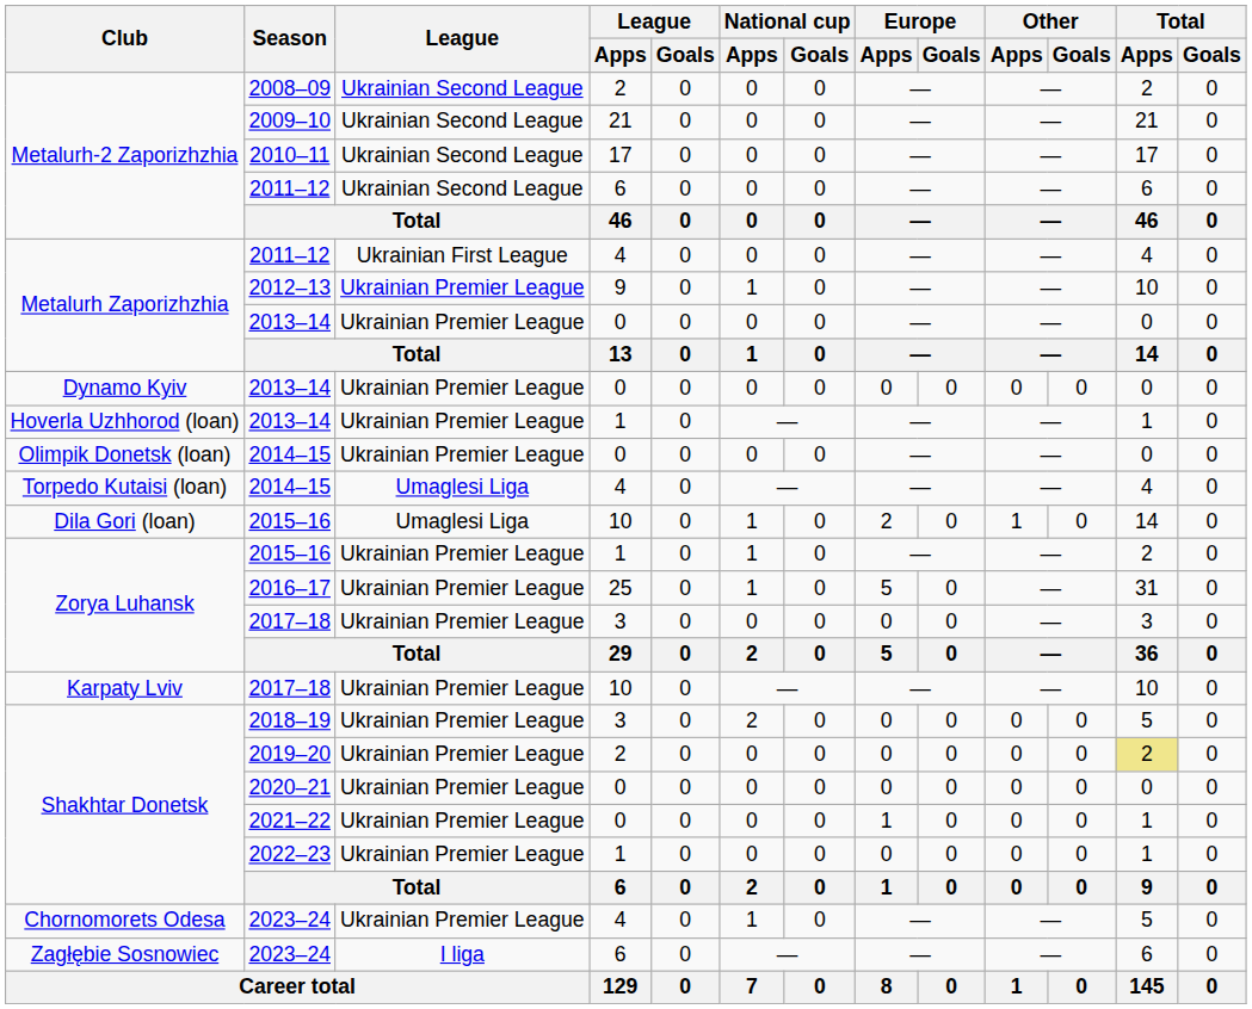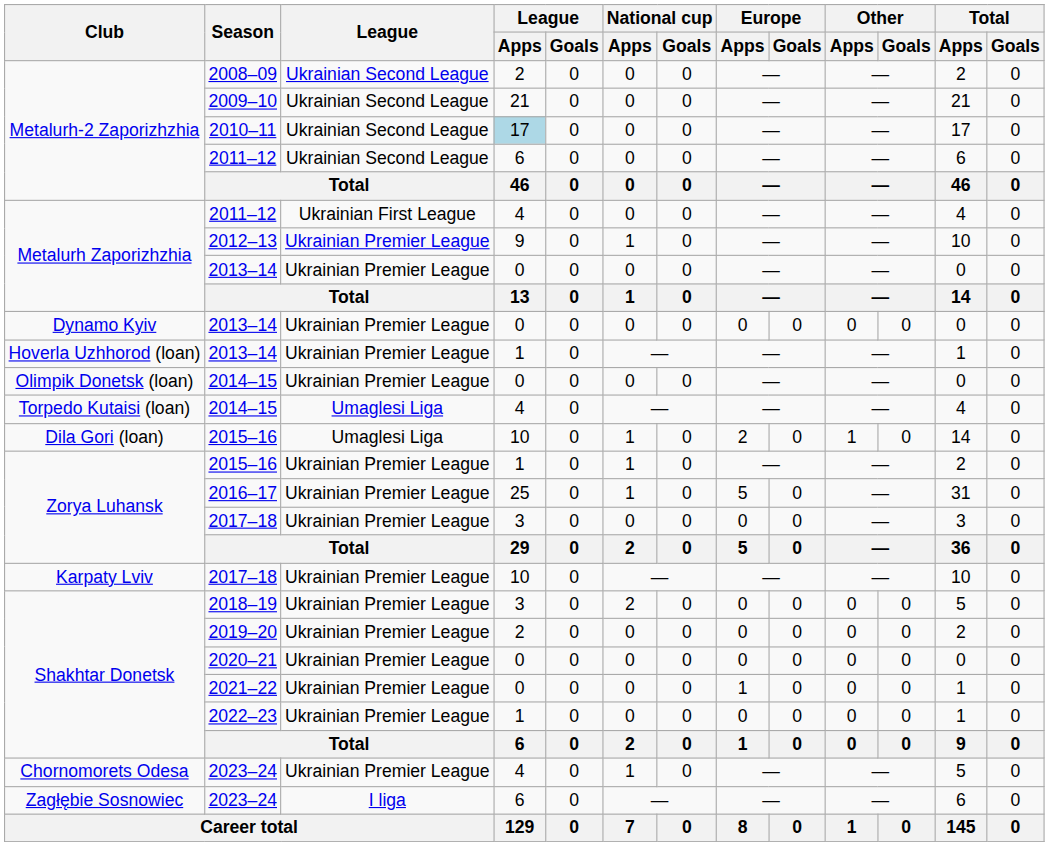2010–11 | League / Apps: no background -> lightblue background
2019–20 | Total / Apps: khaki background -> no background
